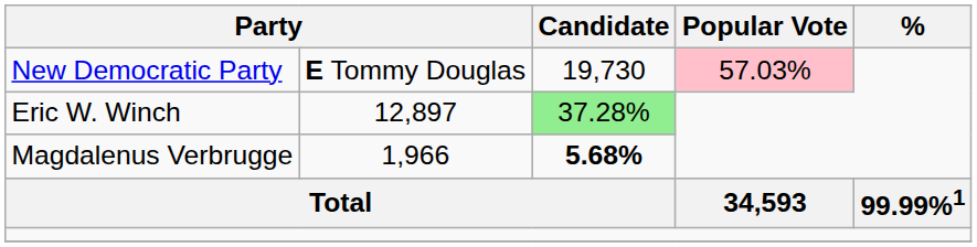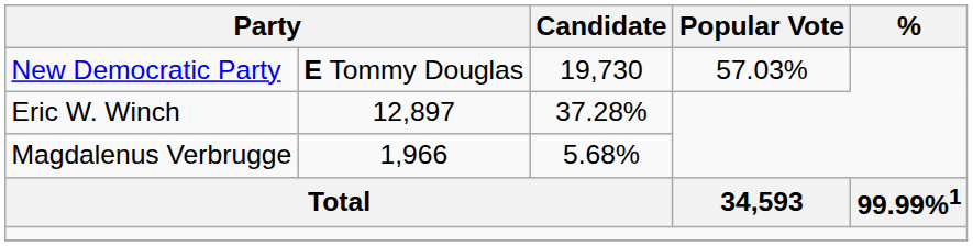New Democratic Party | Popular Vote: pink background -> no background
Eric W. Winch | Candidate: lightgreen background -> no background
Magdalenus Verbrugge | Candidate: bold -> normal
